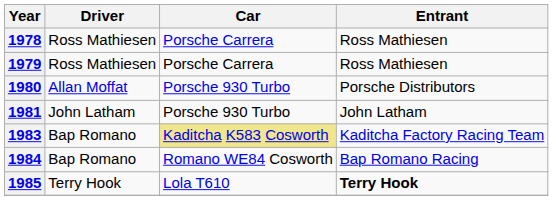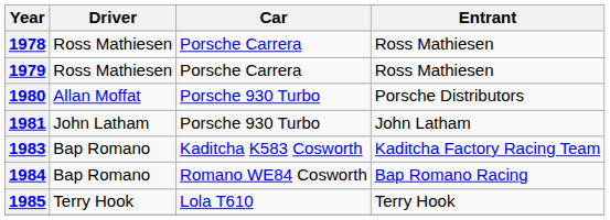1983 | Car: khaki background -> no background
1985 | Entrant: bold -> normal
